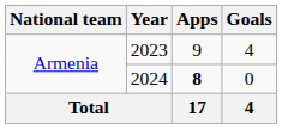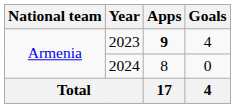2023 | Apps: normal -> bold
2024 | Apps: bold -> normal
